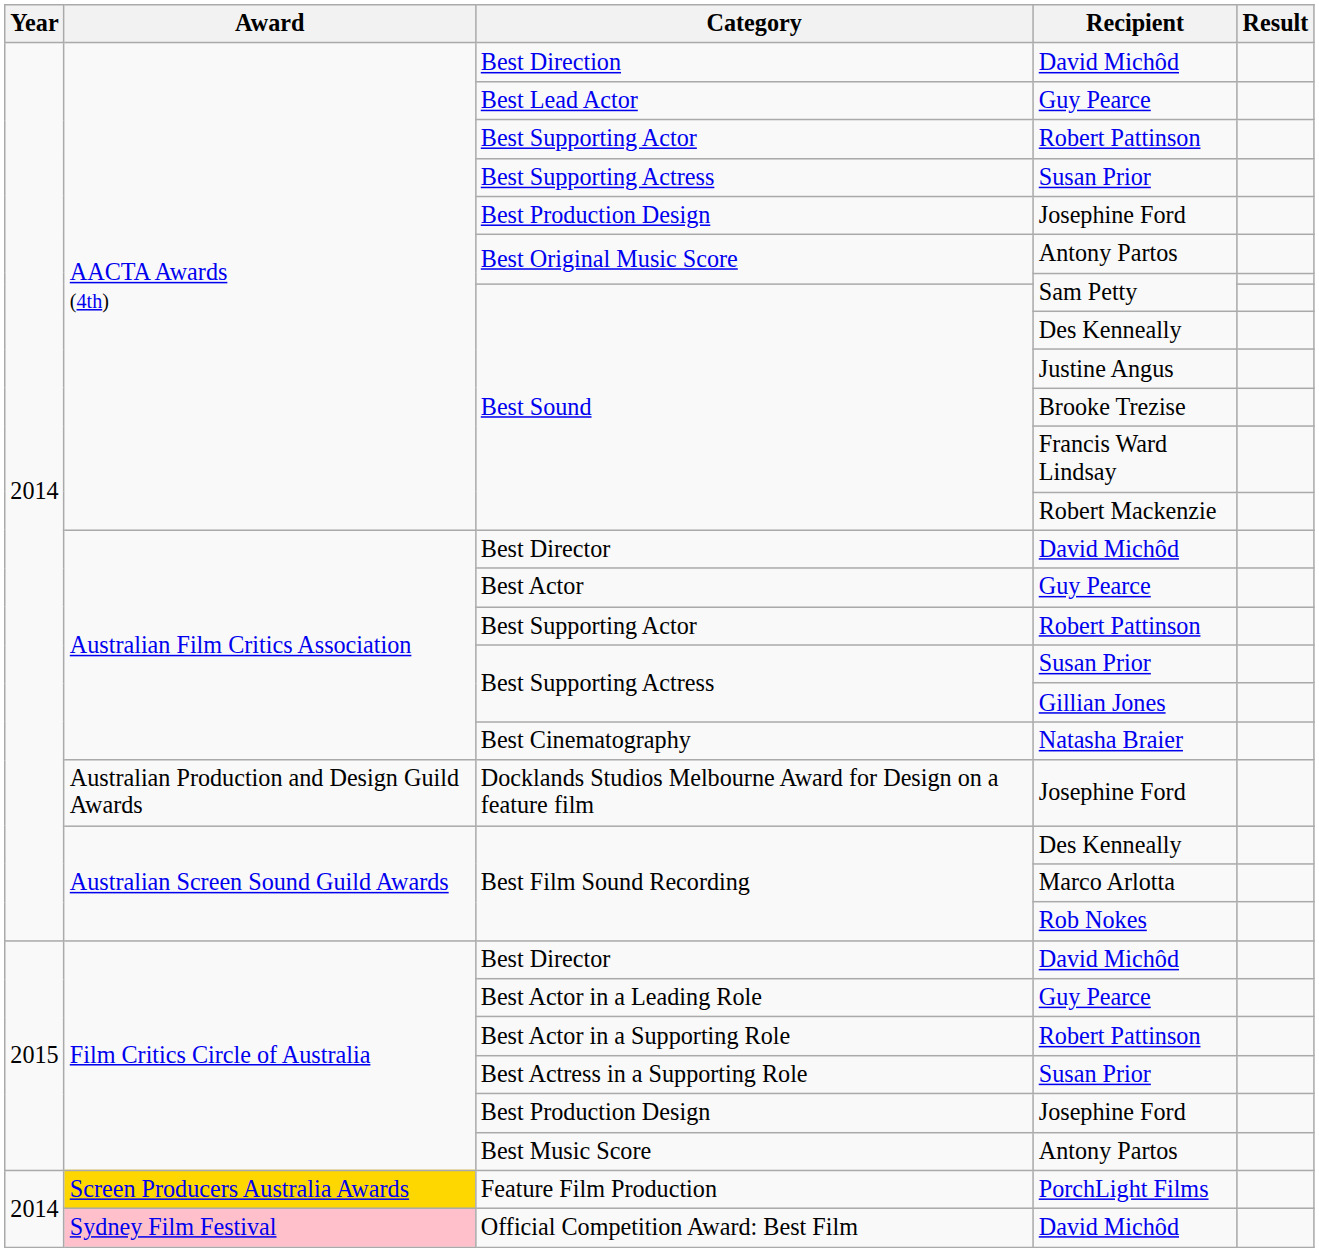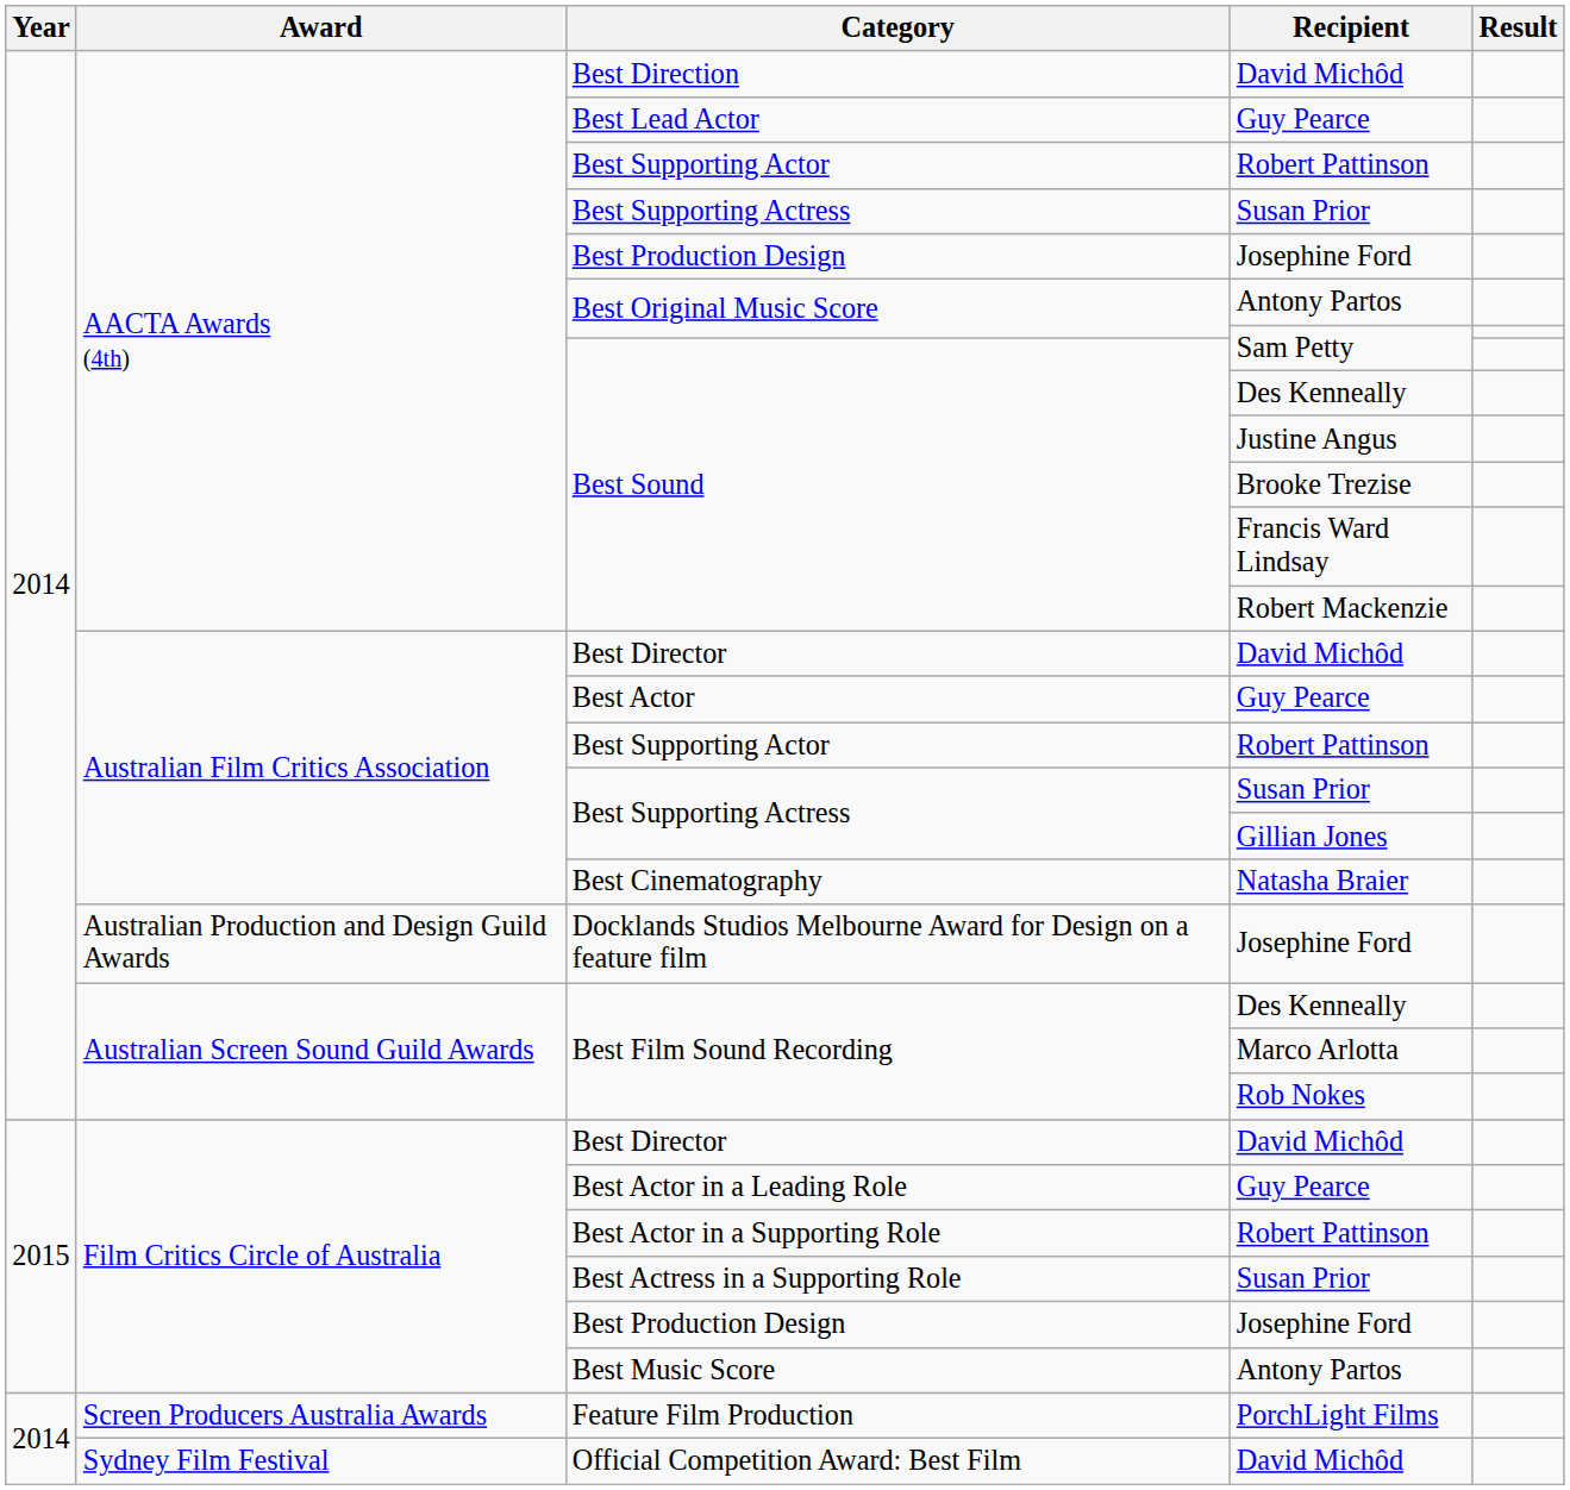Feature Film Production | Award: gold background -> no background
Official Competition Award: Best Film | Award: pink background -> no background
